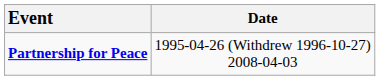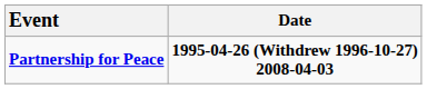Partnership for Peace | Date: normal -> bold
